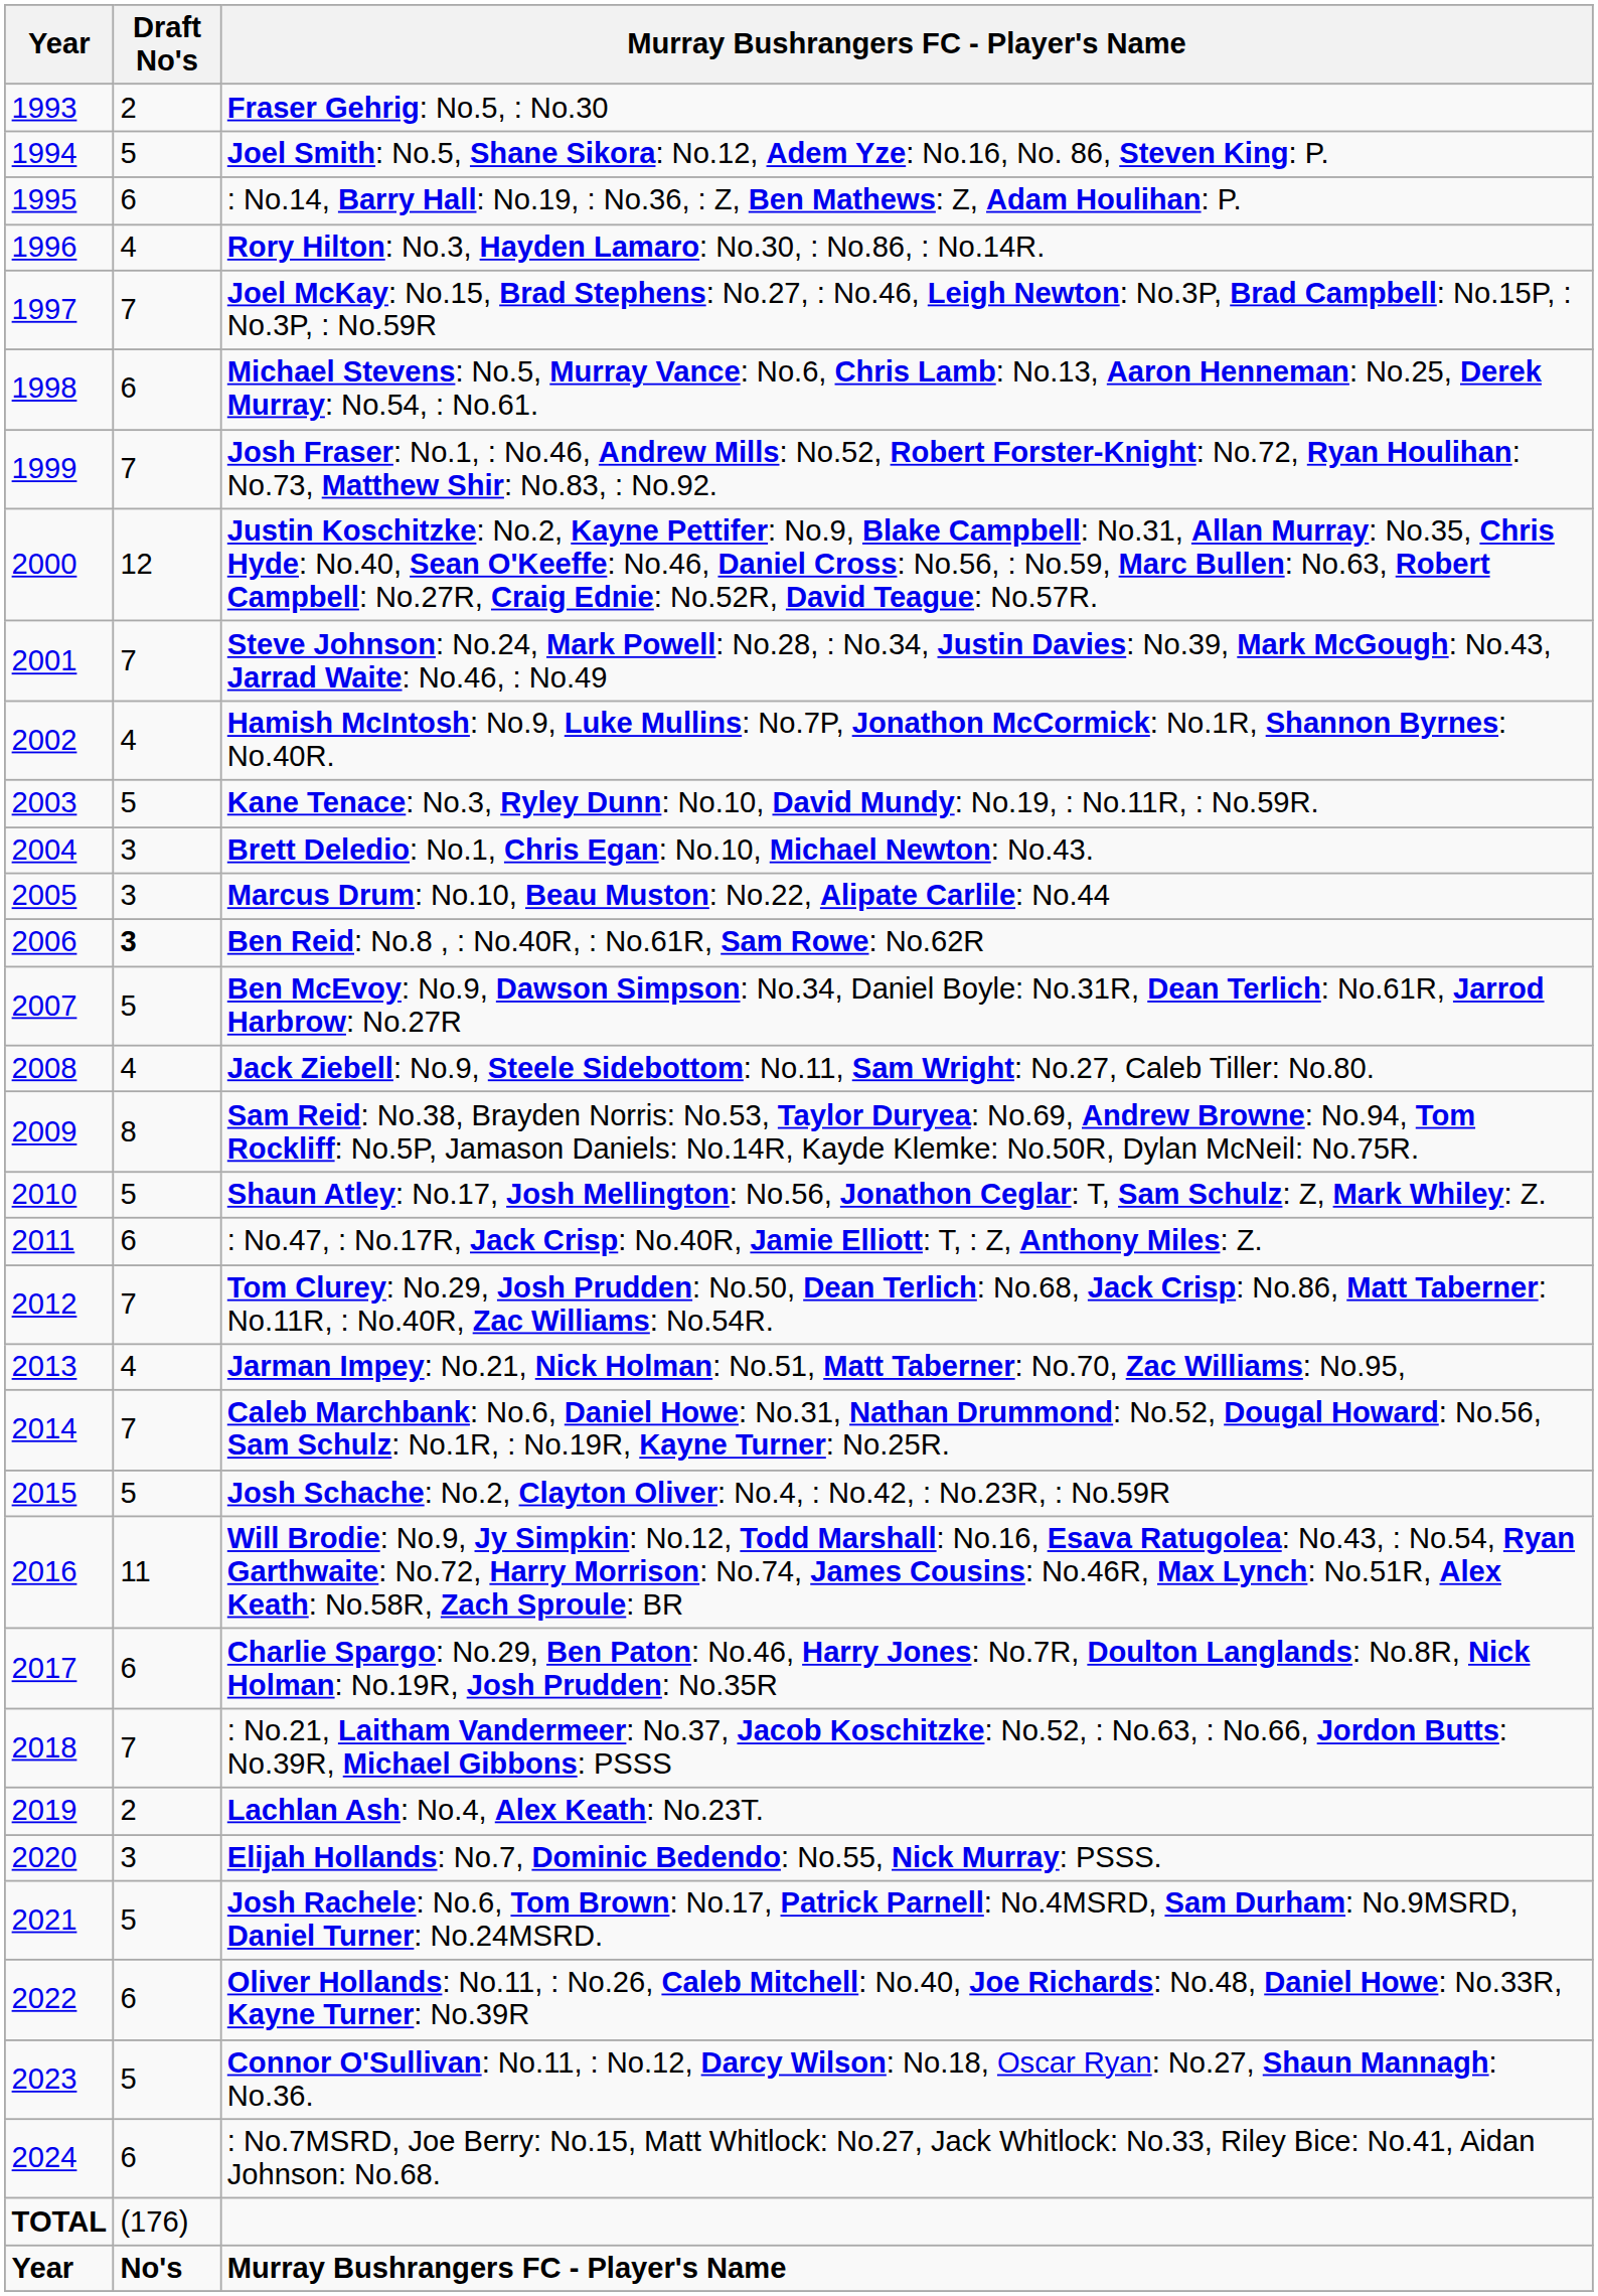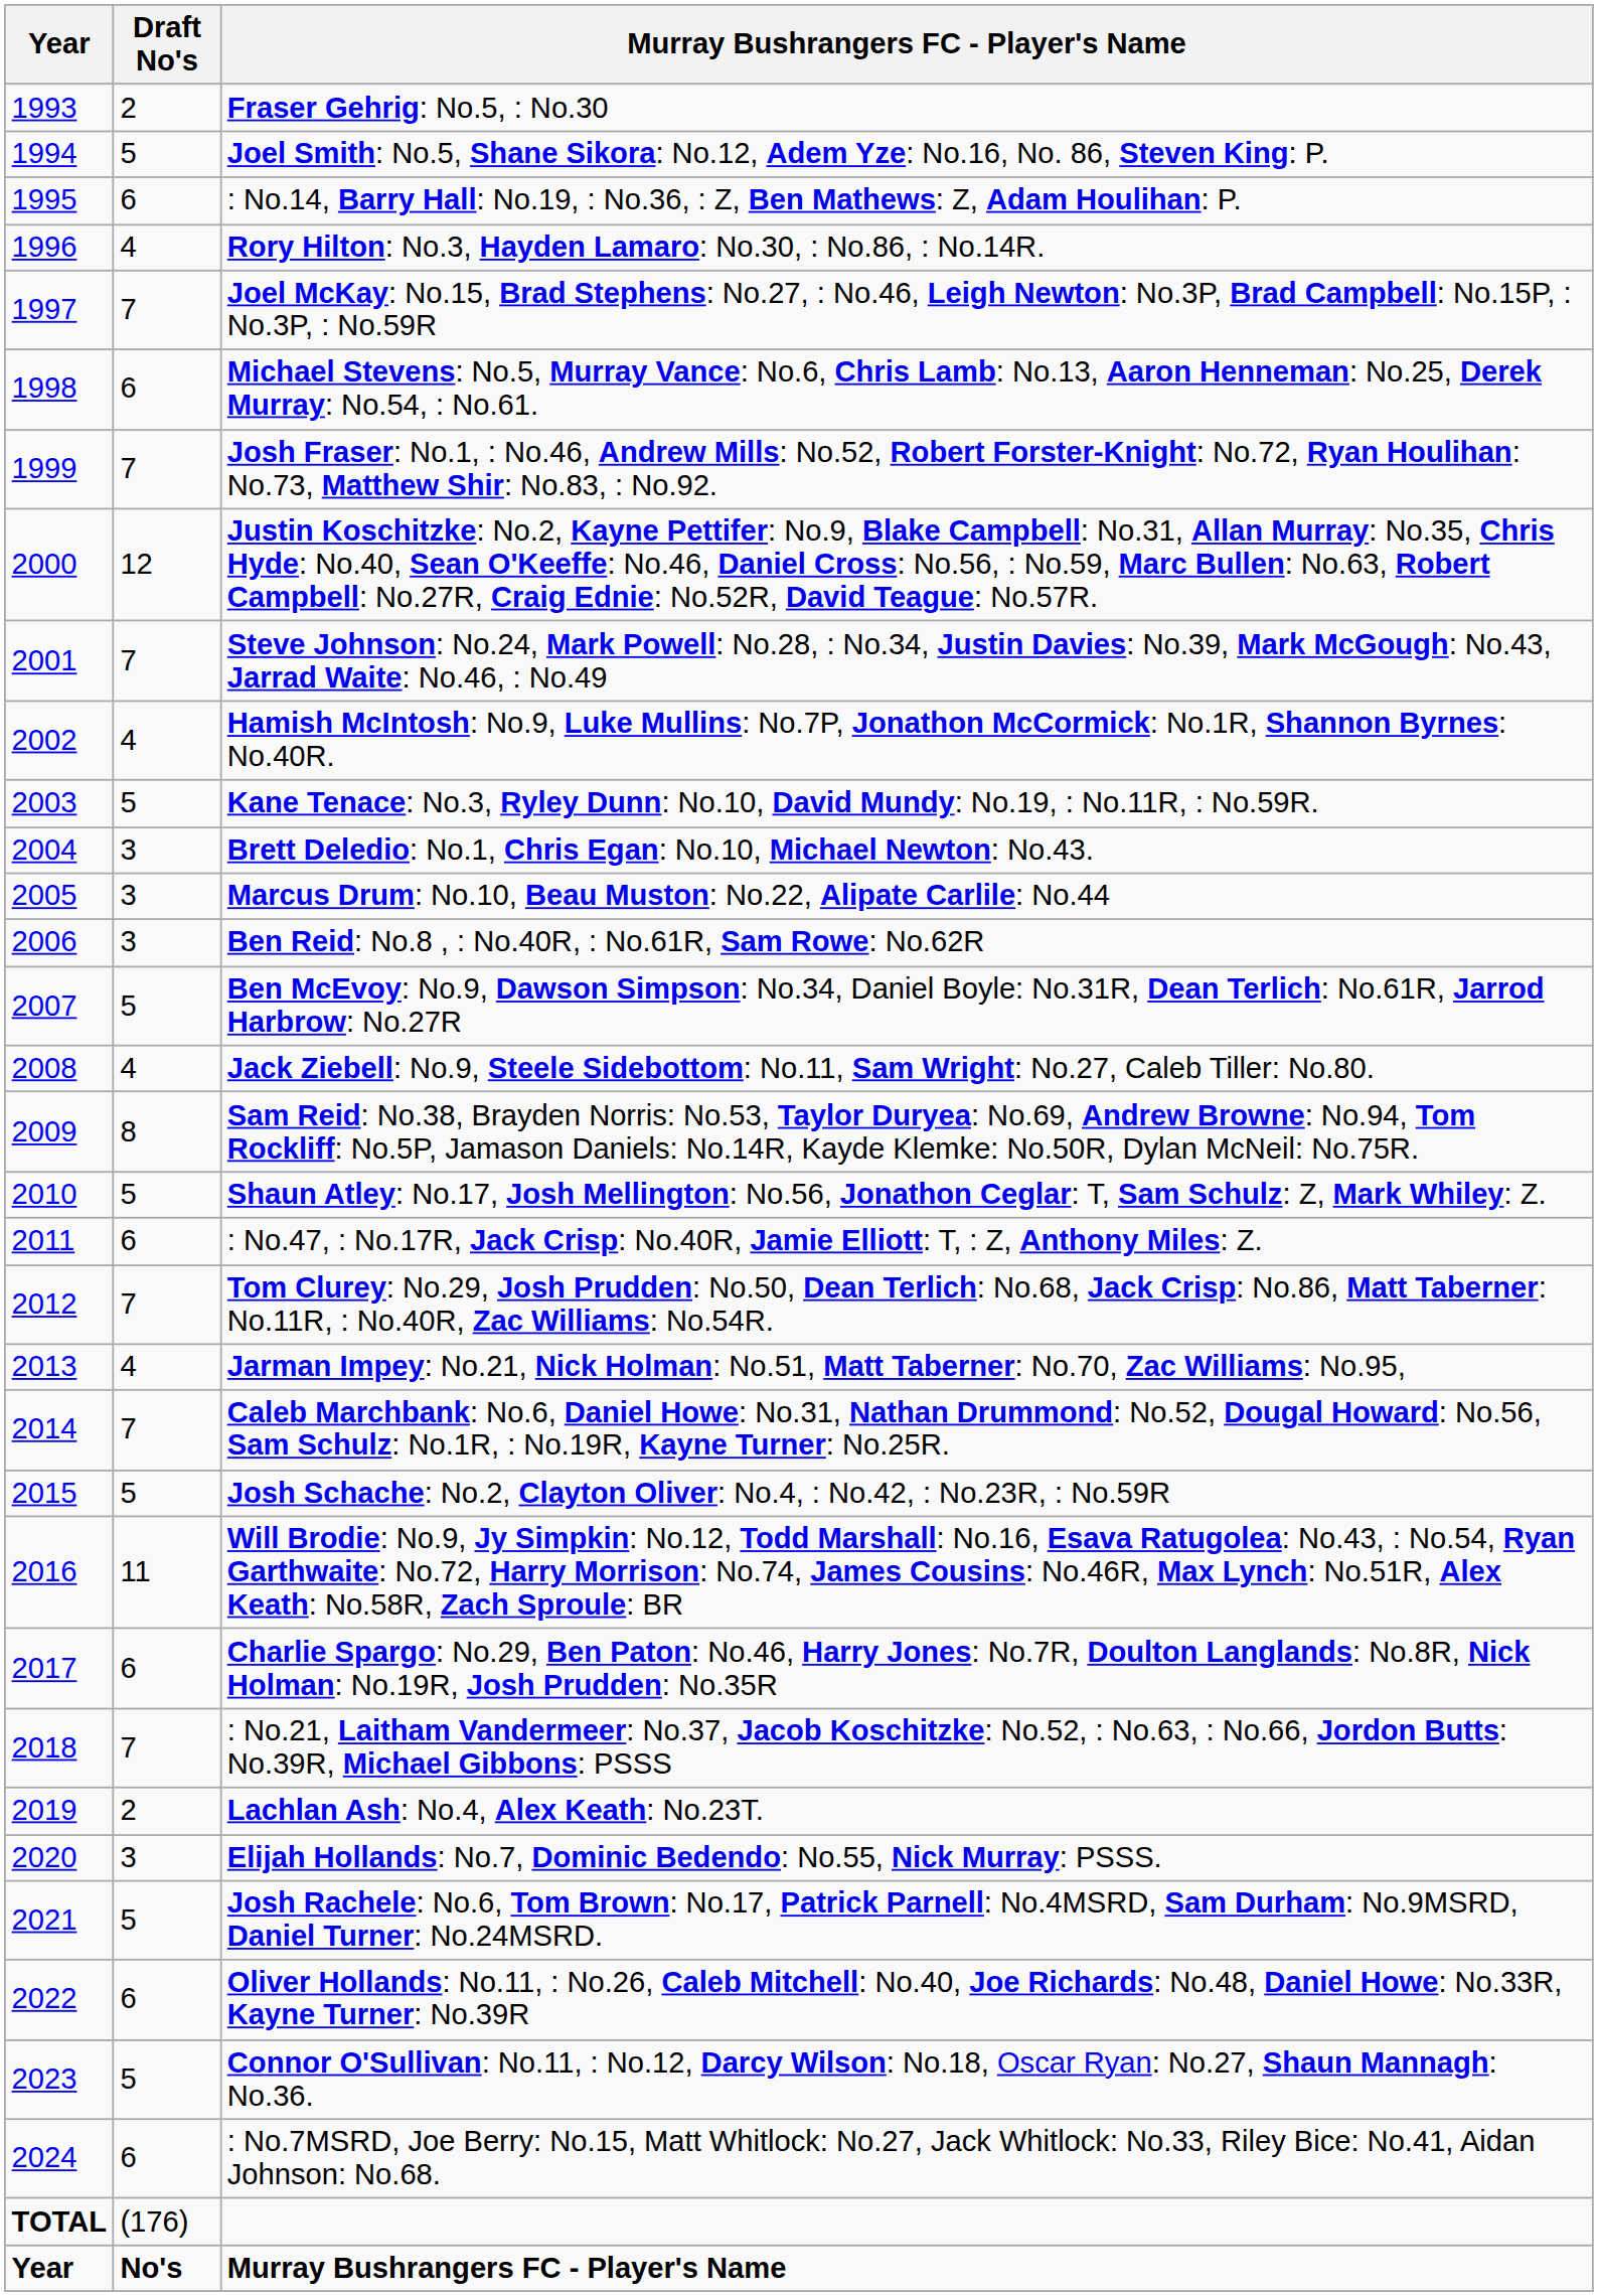Ben Reid: No.8 , : No.40R, : No.61R, Sam Rowe: No.62R | Draft No's: bold -> normal
